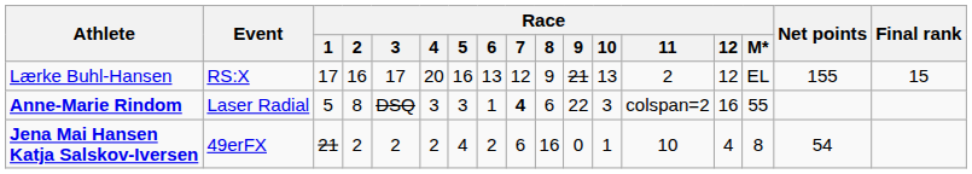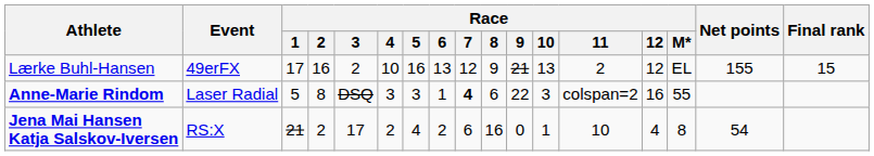Lærke Buhl-Hansen | Event: RS:X -> 49erFX
Lærke Buhl-Hansen | Race / 3: 17 -> 2
Lærke Buhl-Hansen | Race / 4: 20 -> 10
Jena Mai Hansen Katja Salskov-Iversen | Event: 49erFX -> RS:X
Jena Mai Hansen Katja Salskov-Iversen | Race / 3: 2 -> 17
